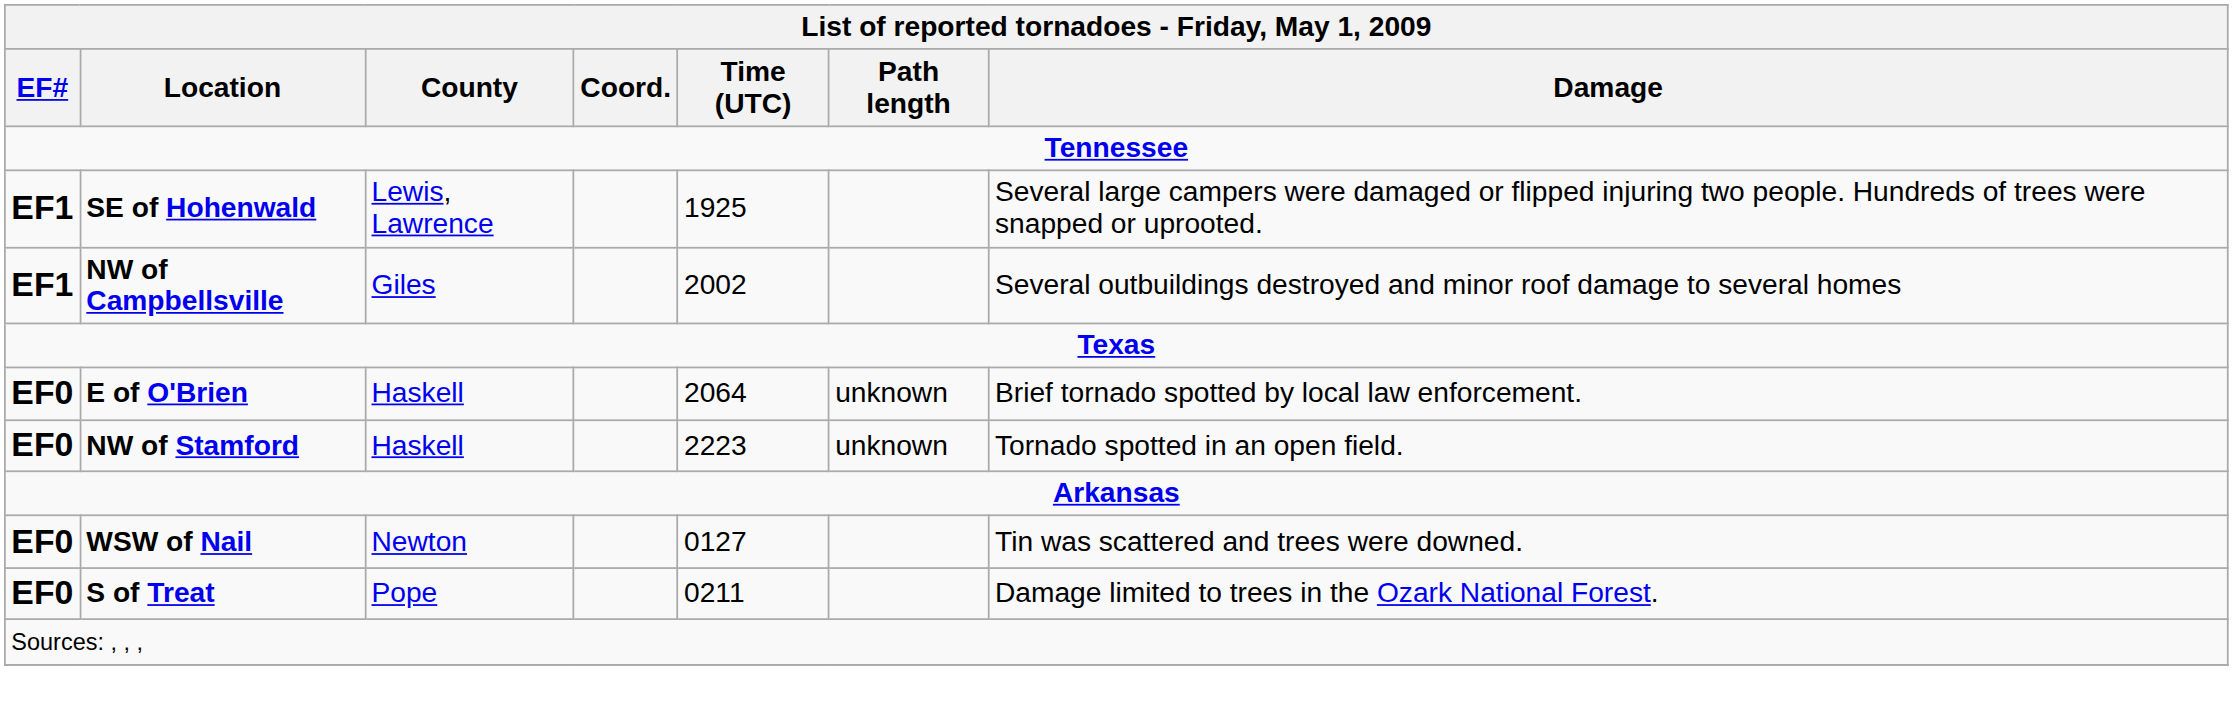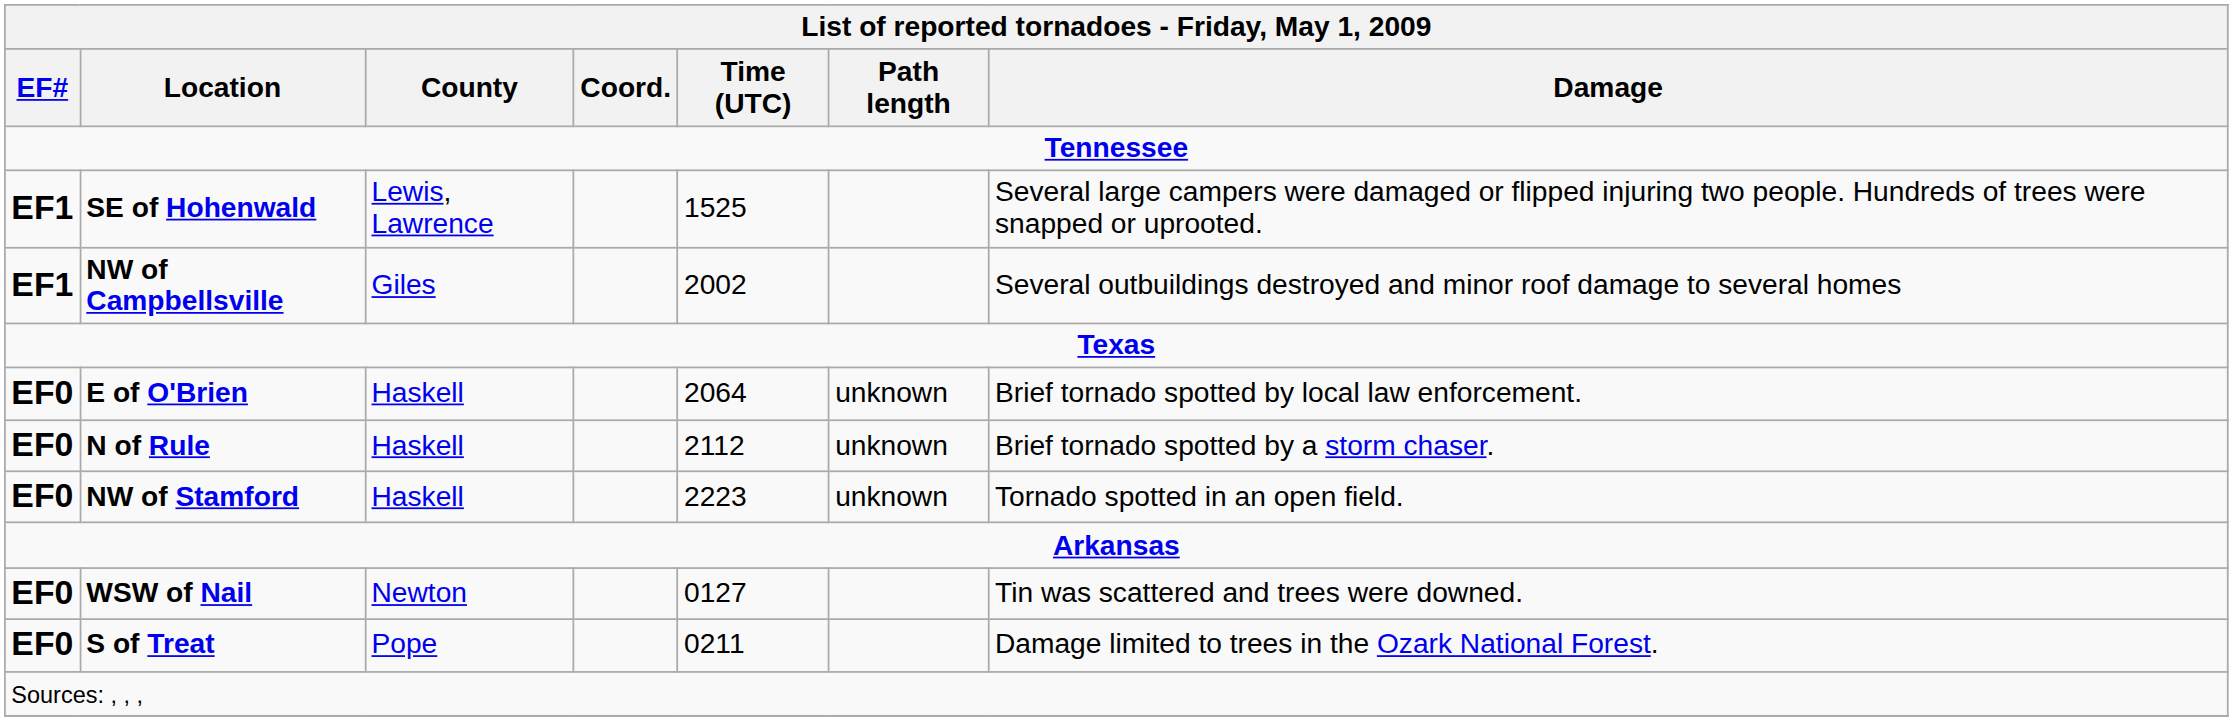SE of Hohenwald | Time (UTC): 1925 -> 1525
+ row: EF0 | N of Rule | Haskell | 2112 | unknown | Brief tornado spotted by a storm chaser.
